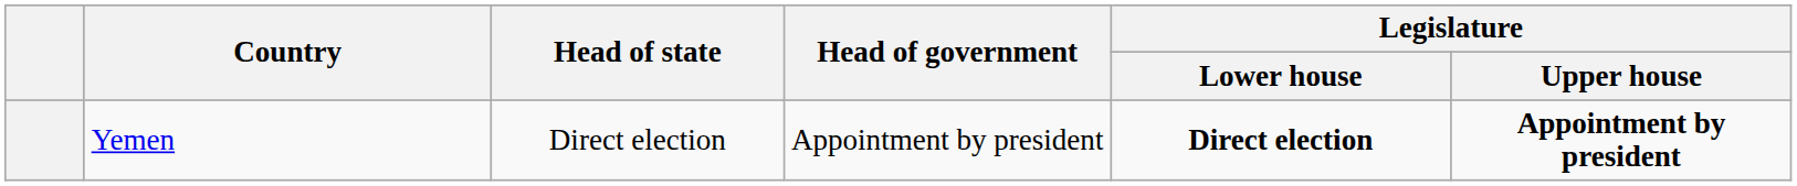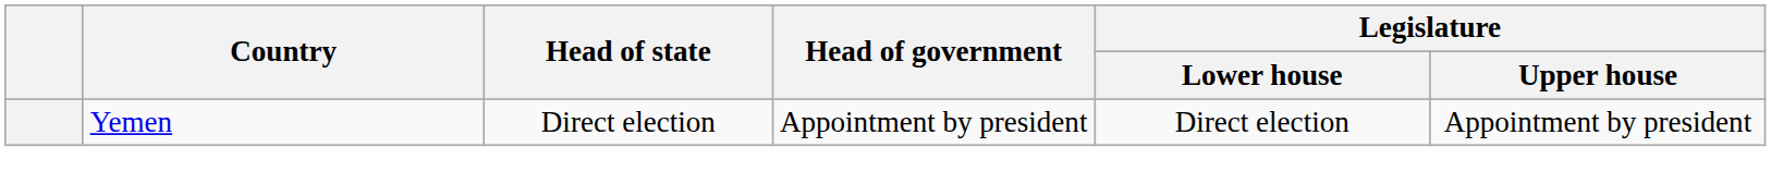Yemen | Legislature / Lower house: bold -> normal
Yemen | Legislature / Upper house: bold -> normal
